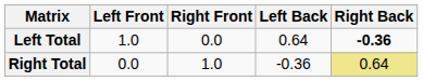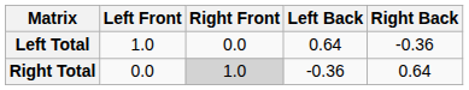row 2 | Right Back: bold -> normal
row 3 | Right Front: no background -> lightgrey background
row 3 | Right Back: khaki background -> no background
